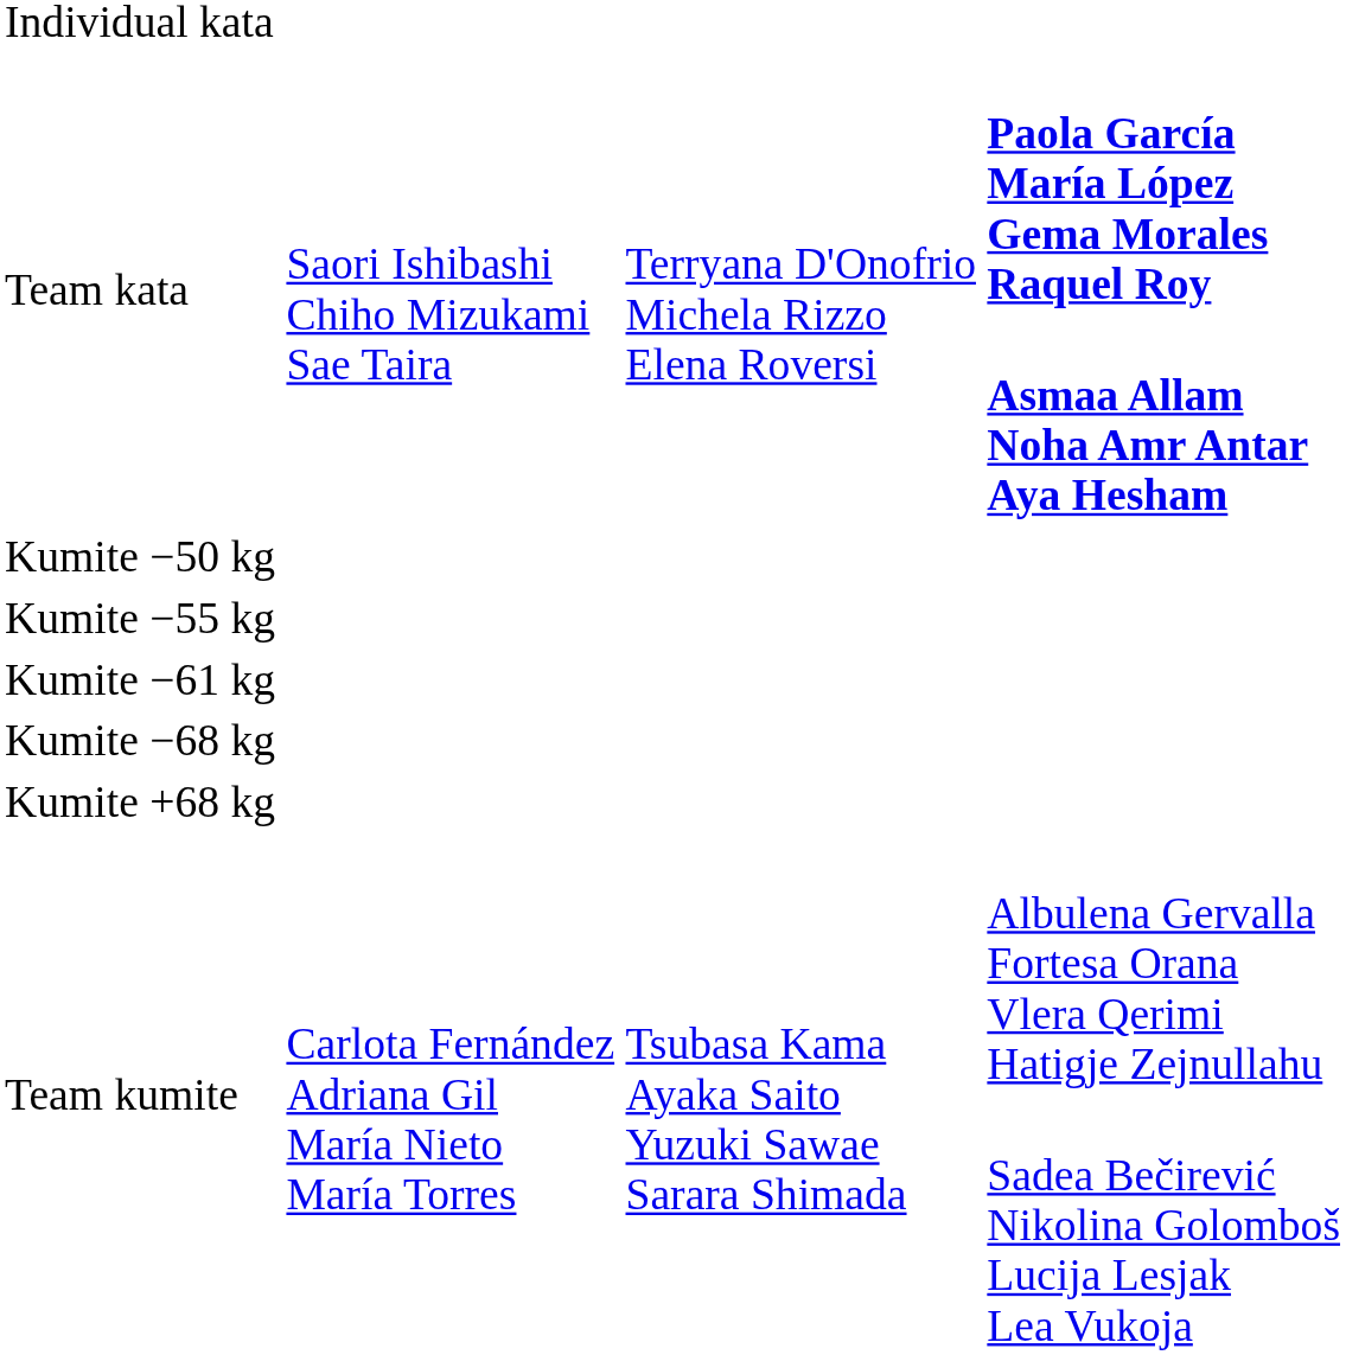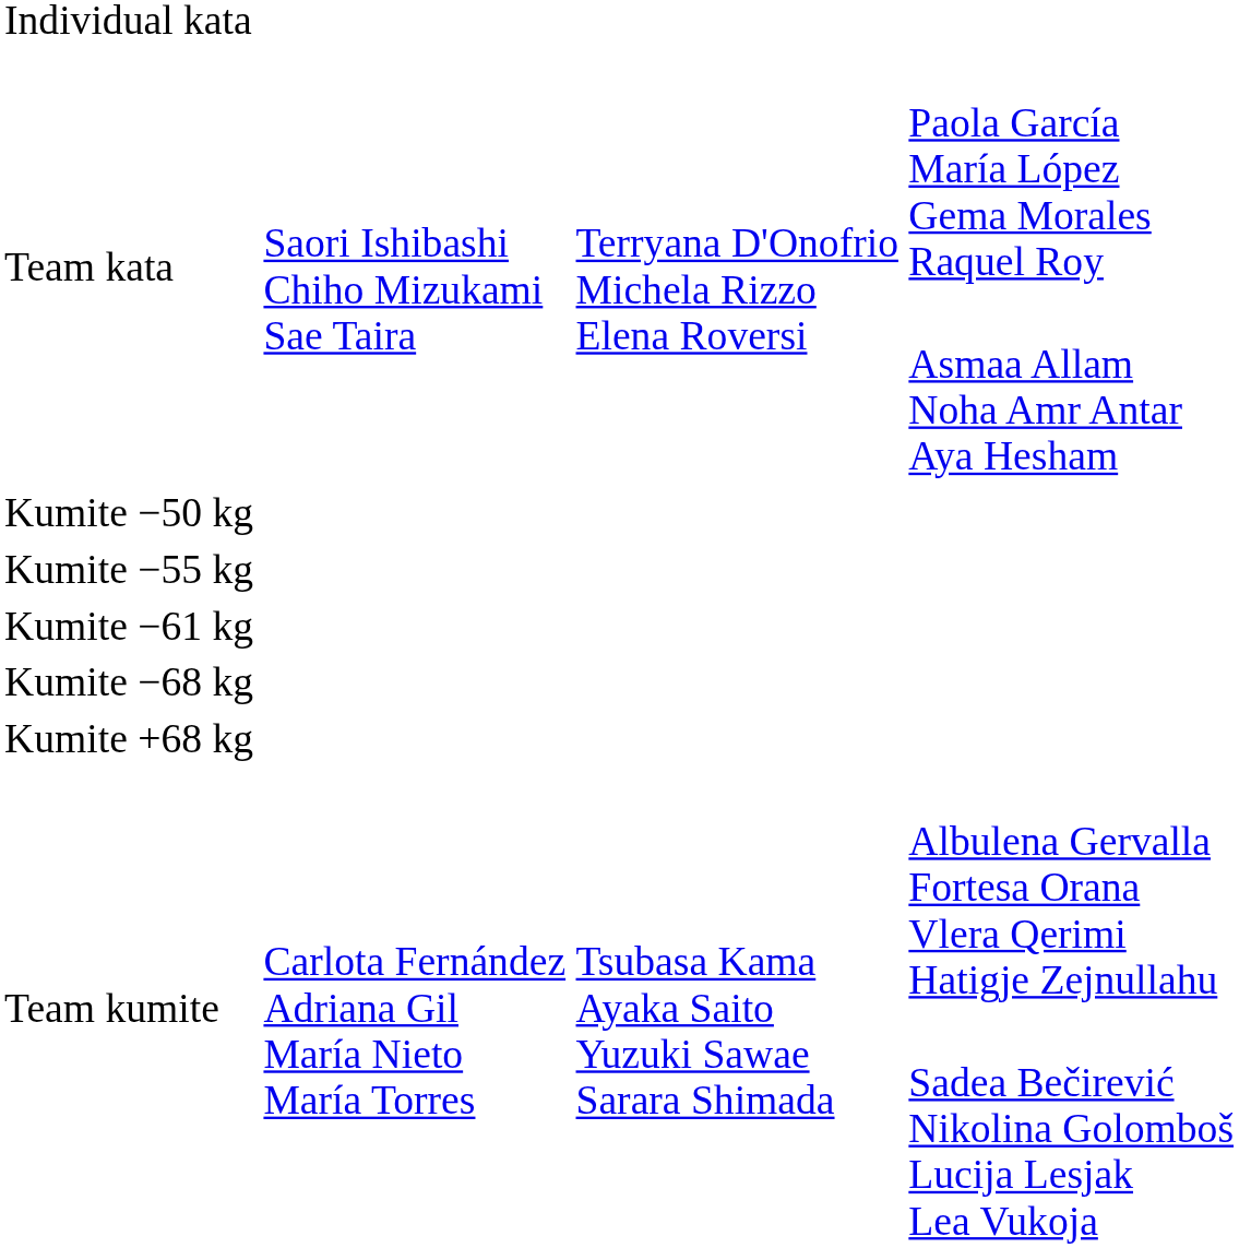Team kata / Paola García María López Gema Morales Raquel Roy | column 4: bold -> normal
Team kata / Asmaa Allam Noha Amr Antar Aya Hesham | column 4: bold -> normal
